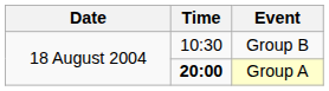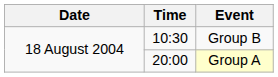Group A | Time: bold -> normal
